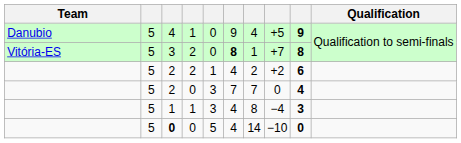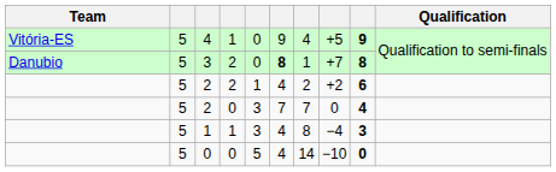row 2 | Team: Danubio -> Vitória-ES
row 3 | Team: Vitória-ES -> Danubio
row 7 | column 3: bold -> normal
